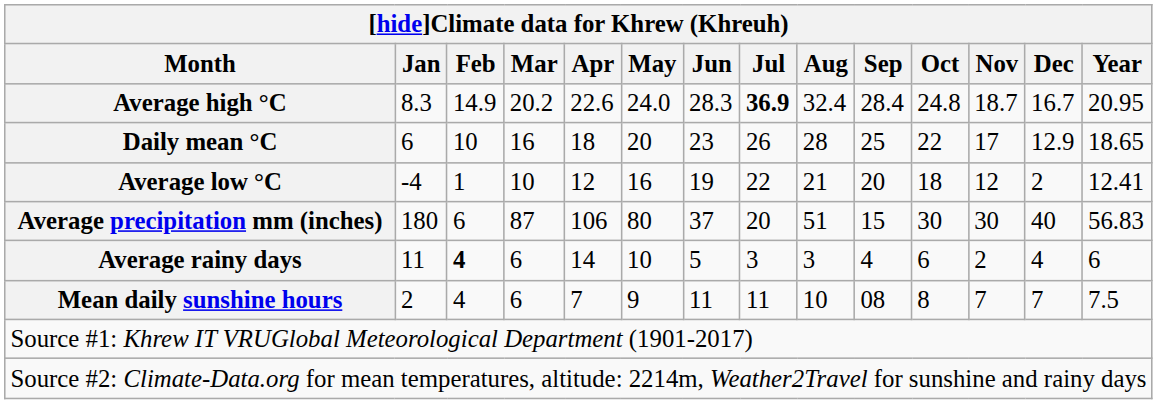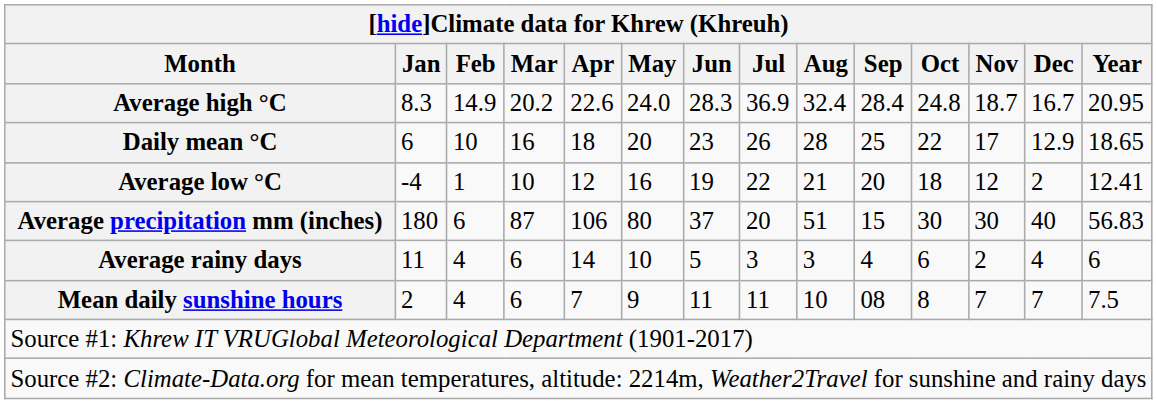row 3 | Jul: bold -> normal
row 7 | Feb: bold -> normal
